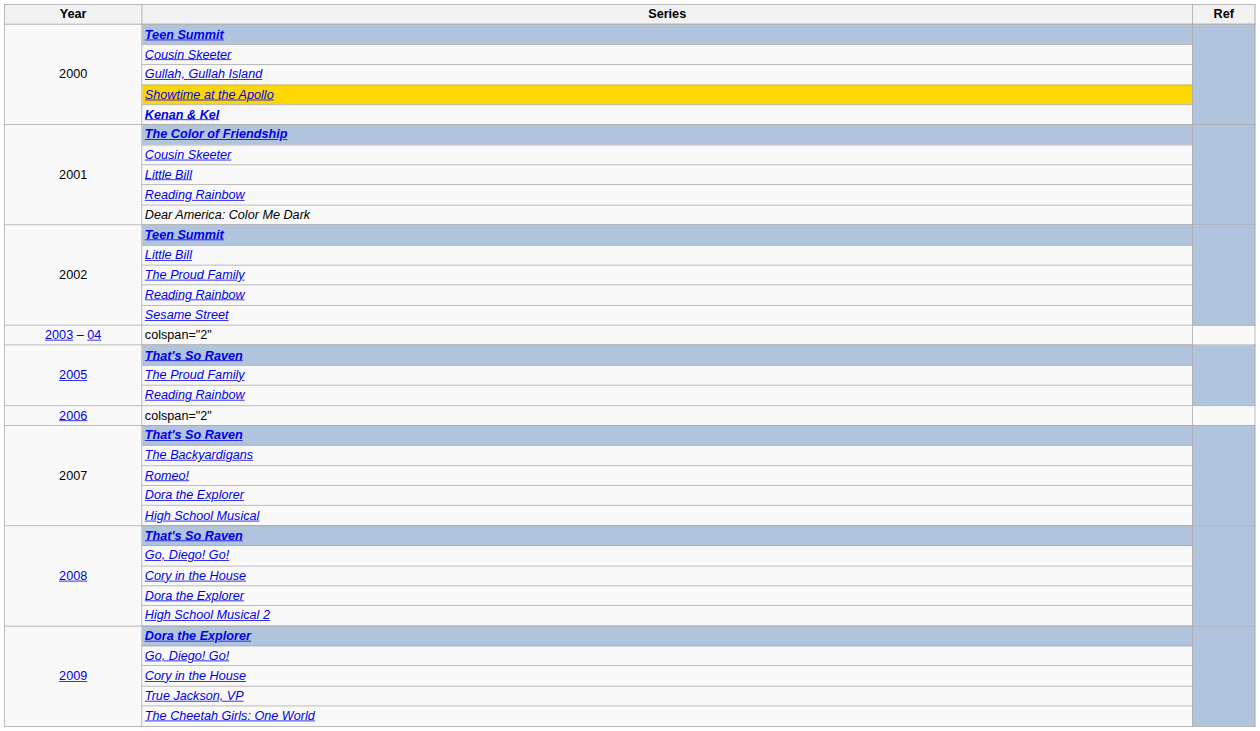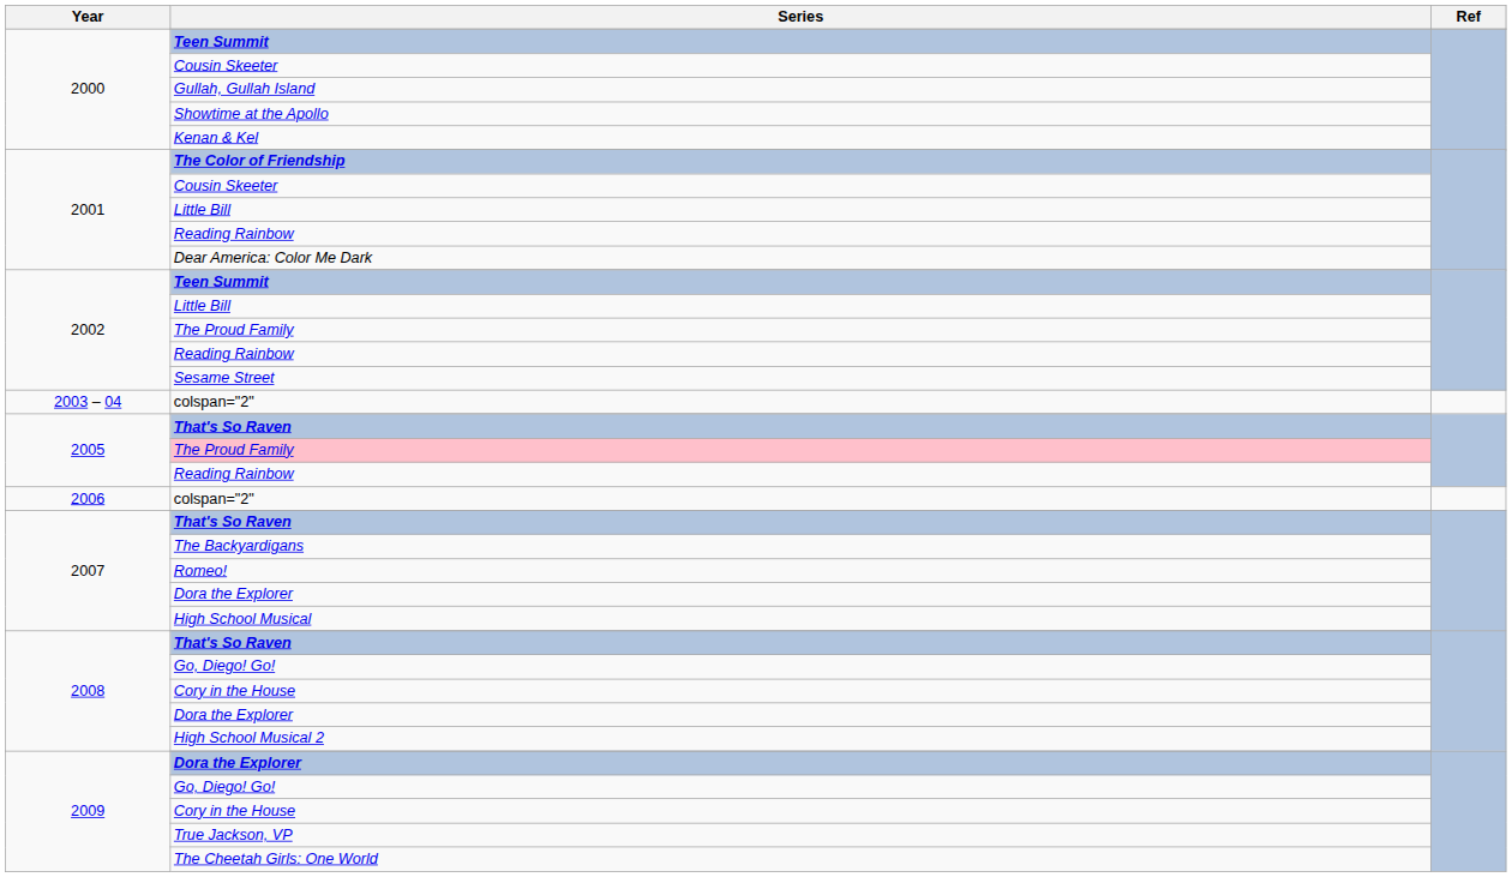Showtime at the Apollo | Series: gold background -> no background
Kenan & Kel | Series: bold -> normal
2005 / The Proud Family | Series: no background -> pink background
